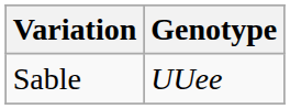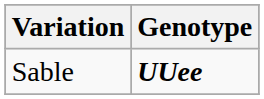Sable | Genotype: normal -> bold
